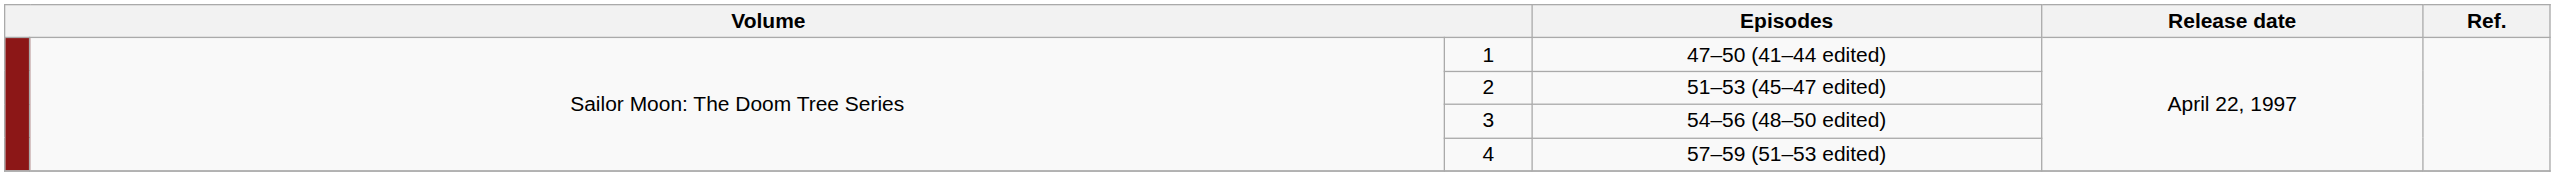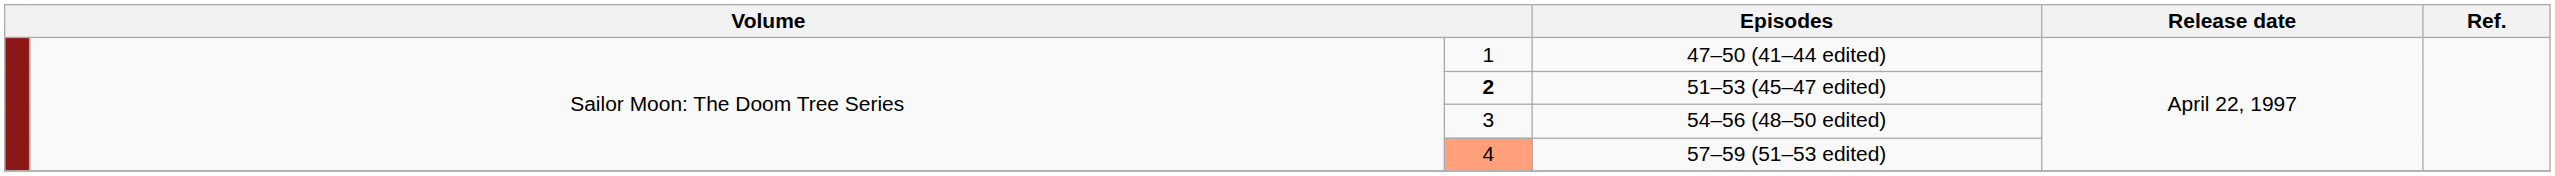51–53 (45–47 edited) | column 3: normal -> bold
57–59 (51–53 edited) | column 3: no background -> lightsalmon background
